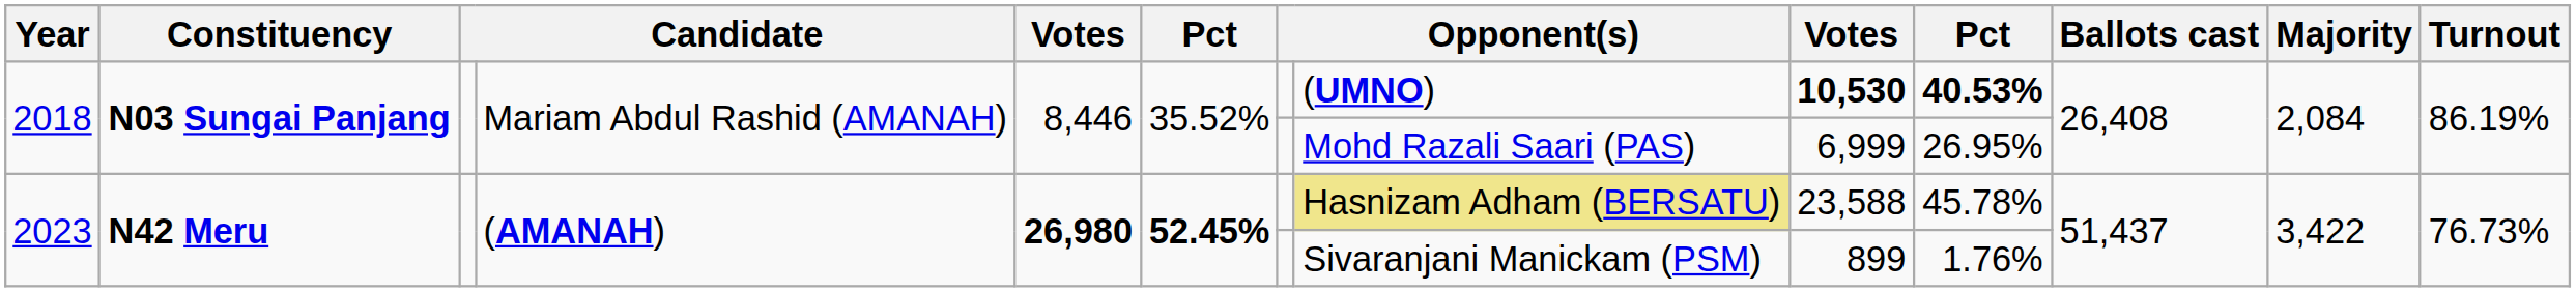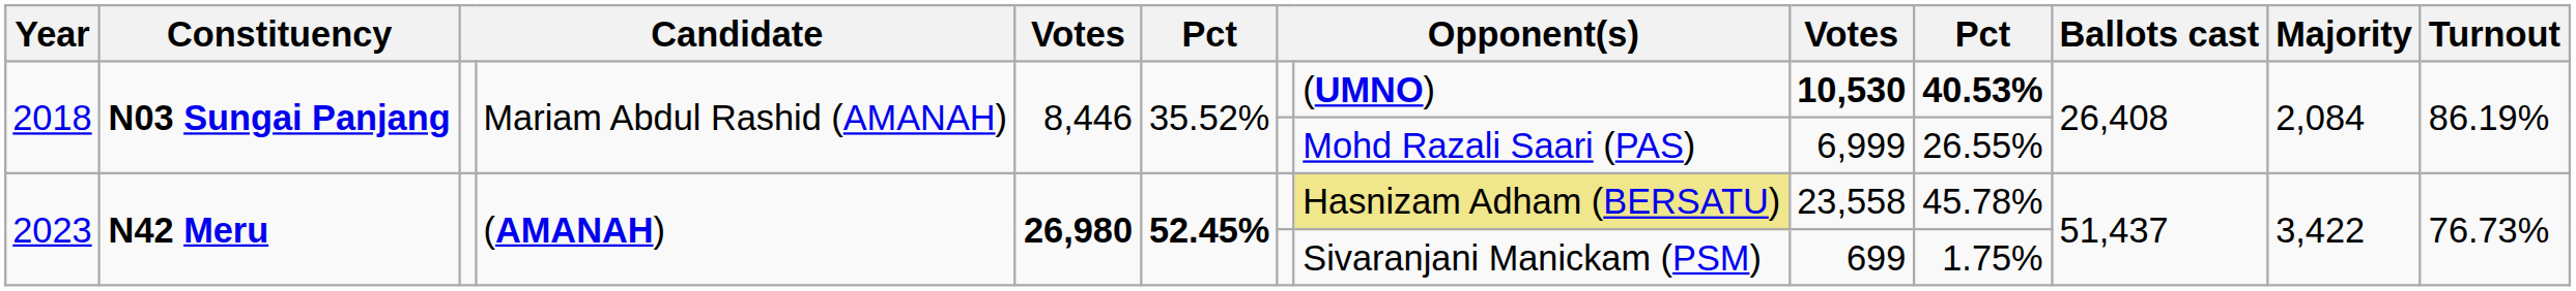row 3 | column 10: 26.95% -> 26.55%
row 4 | column 9: 23,588 -> 23,558
row 5 | column 9: 899 -> 699
row 5 | column 10: 1.76% -> 1.75%
